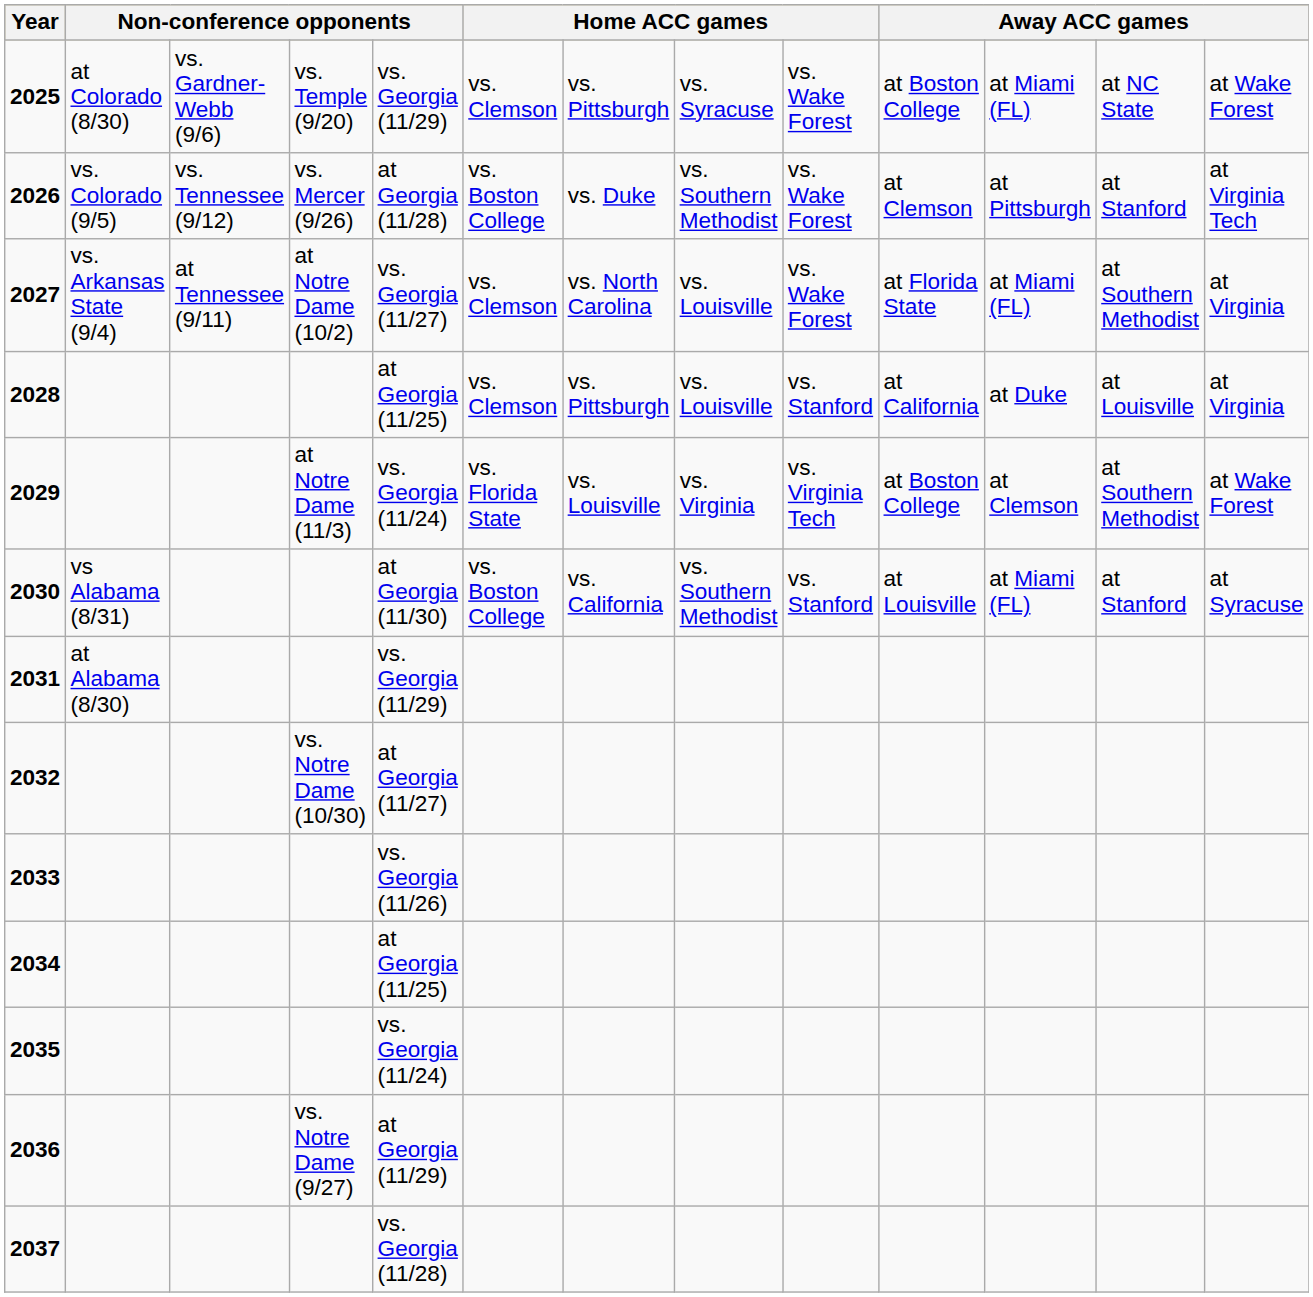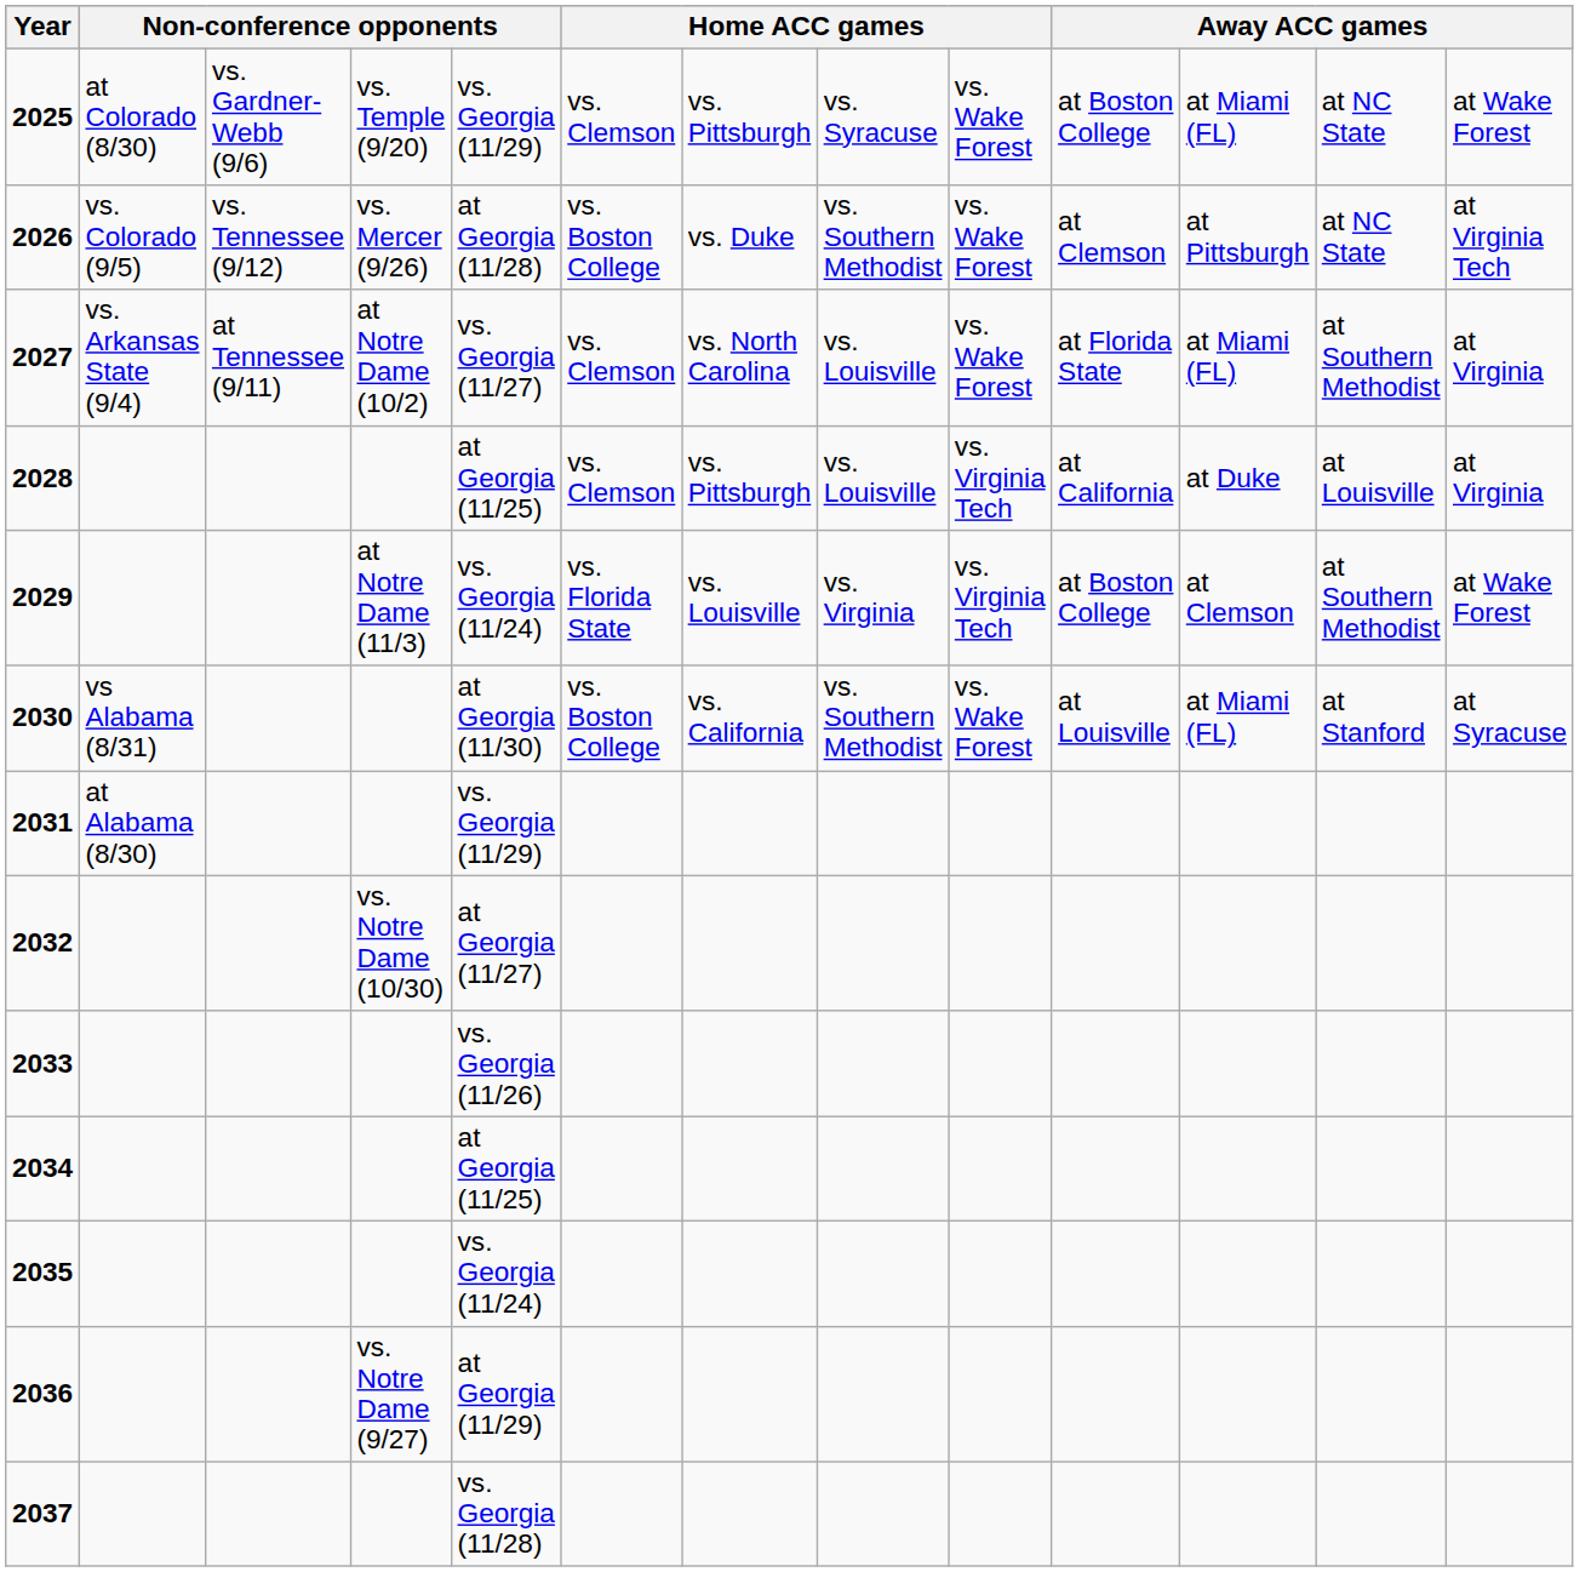2026 | column 12: at Stanford -> at NC State
2028 | column 9: vs. Stanford -> vs. Virginia Tech
2030 | column 9: vs. Stanford -> vs. Wake Forest
